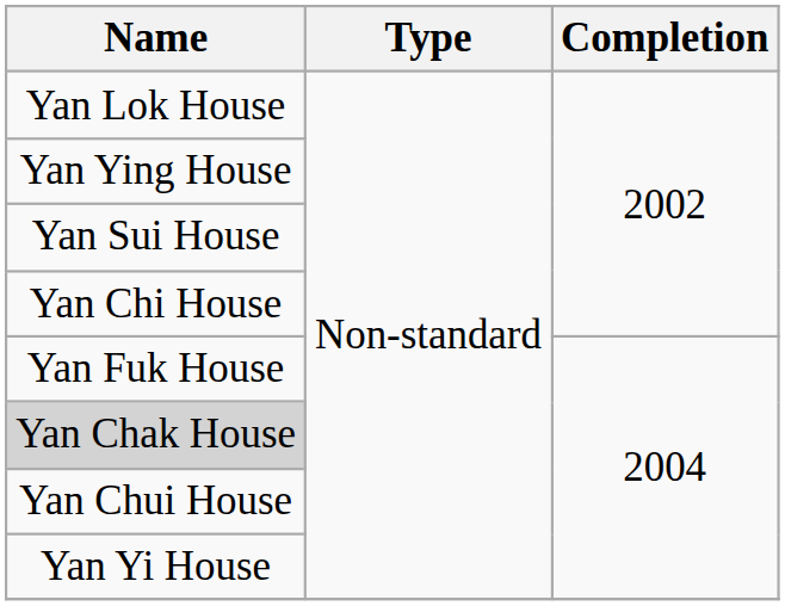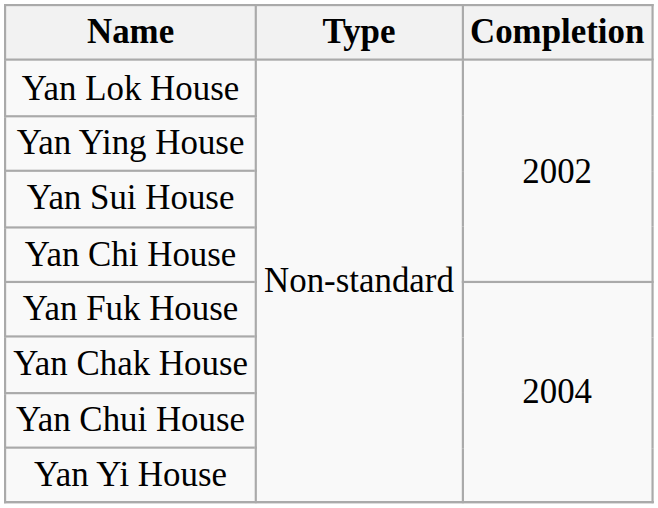Yan Chak House | Name: lightgrey background -> no background
